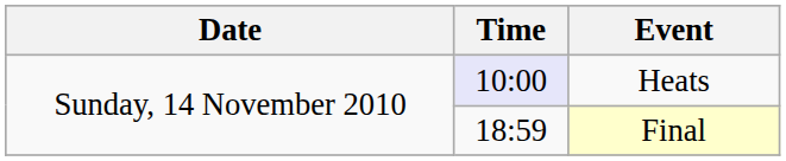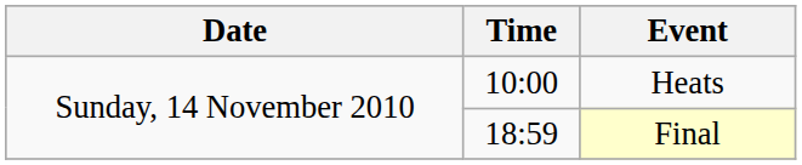Heats | Time: lavender background -> no background
